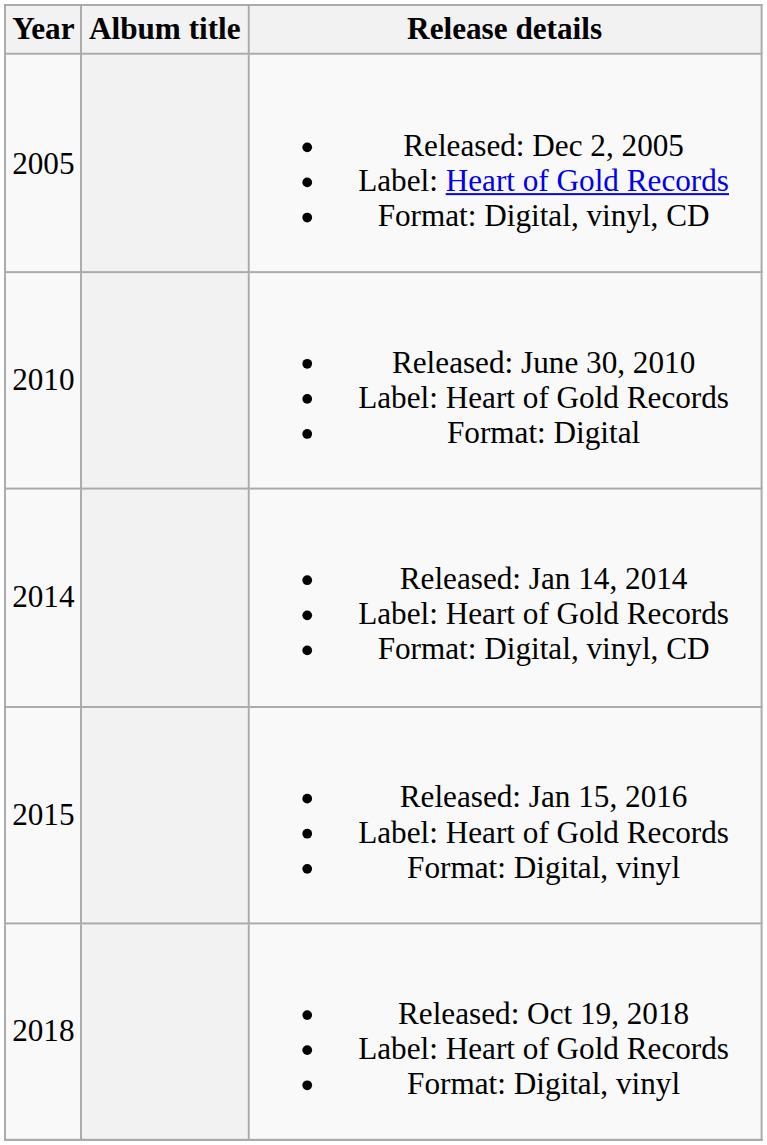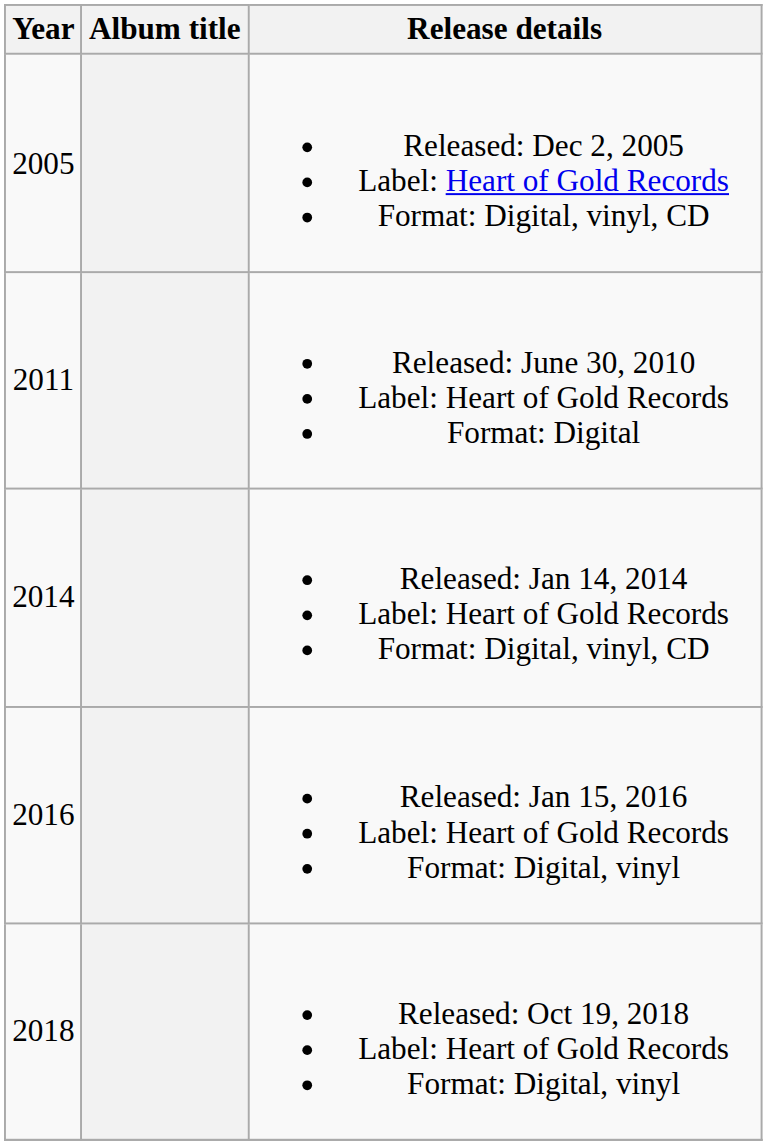row 3 | Year: 2010 -> 2011
row 5 | Year: 2015 -> 2016
